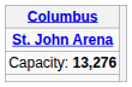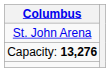St. John Arena | Columbus: bold -> normal
